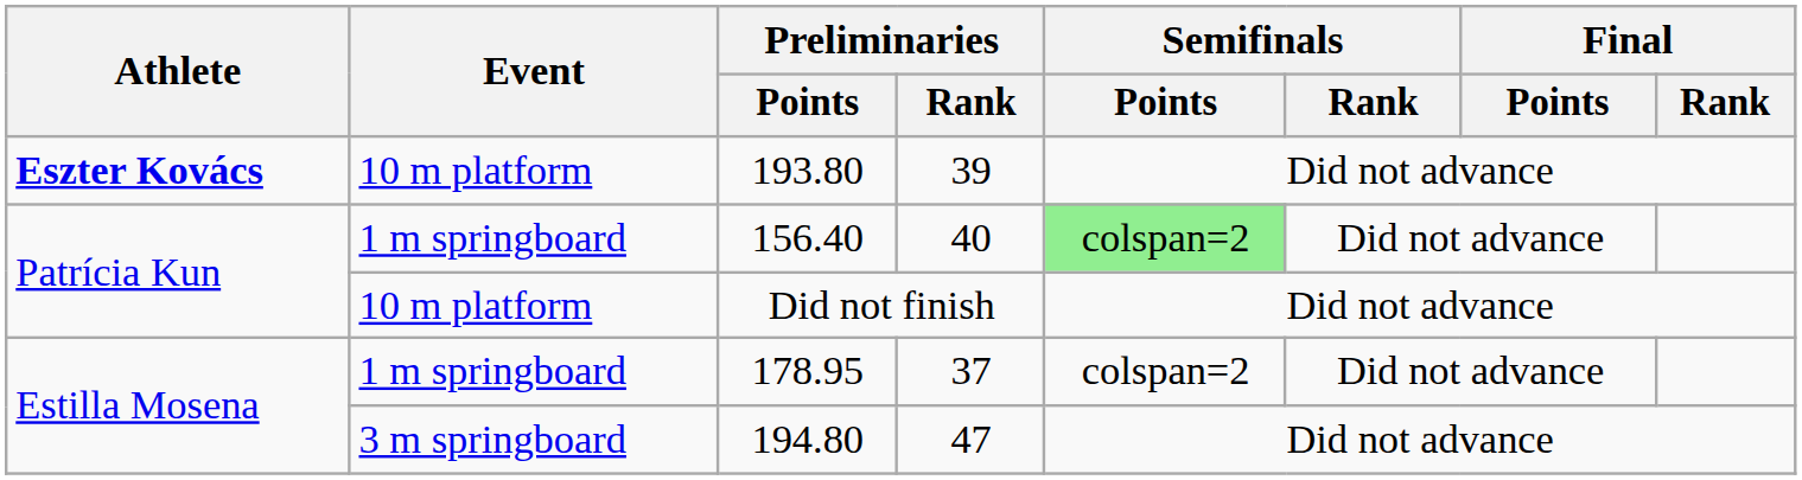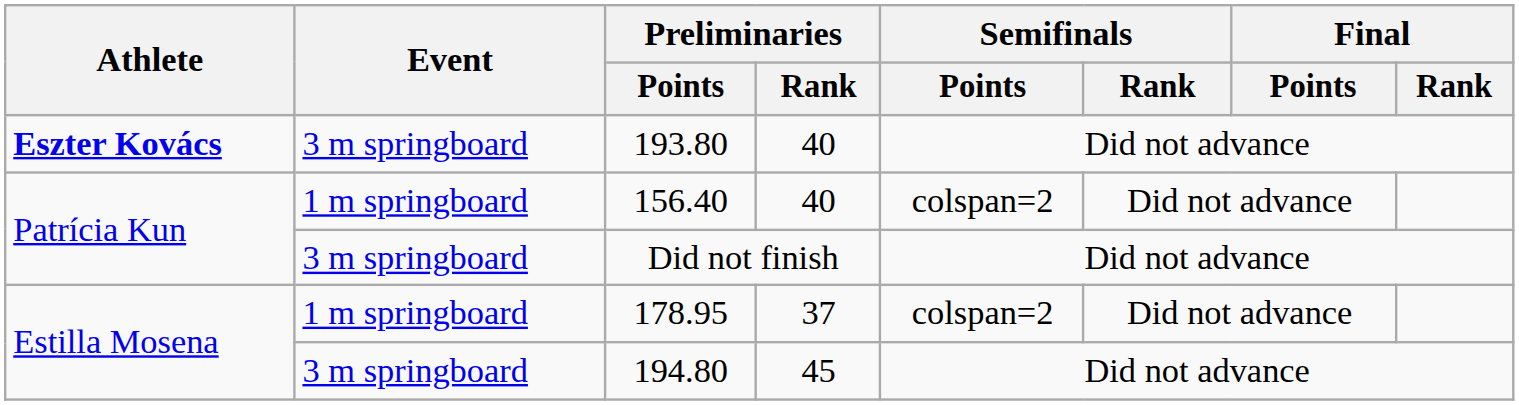193.80 | Event: 10 m platform -> 3 m springboard
193.80 | Preliminaries / Rank: 39 -> 40
156.40 | Semifinals / Points: lightgreen background -> no background
Did not finish | Event: 10 m platform -> 3 m springboard
194.80 | Preliminaries / Rank: 47 -> 45
